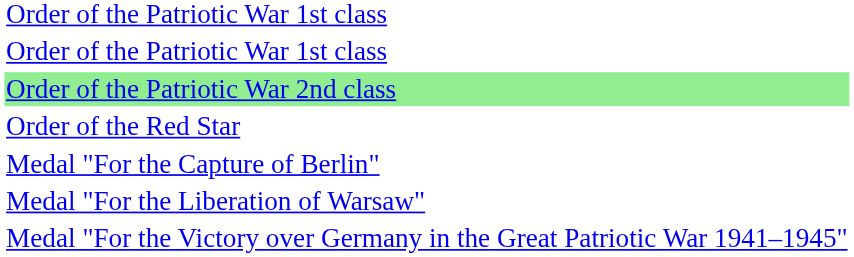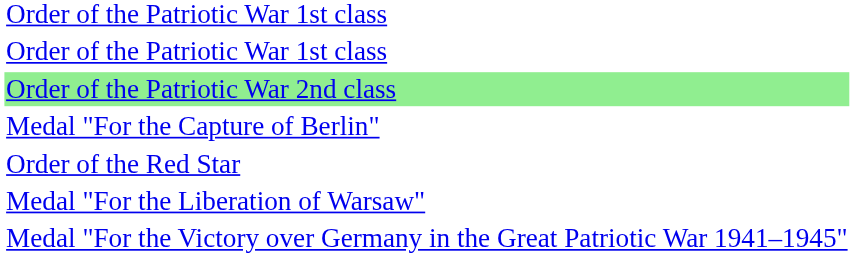row 4 | column 1: Order of the Red Star -> Medal "For the Capture of Berlin"
row 5 | column 1: Medal "For the Capture of Berlin" -> Order of the Red Star
